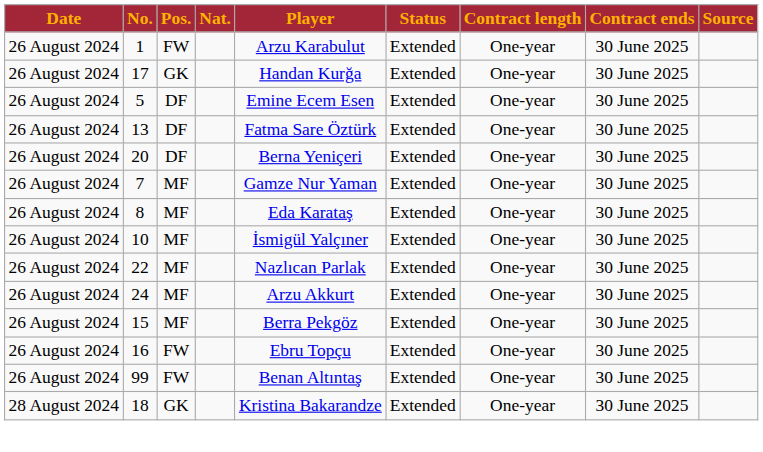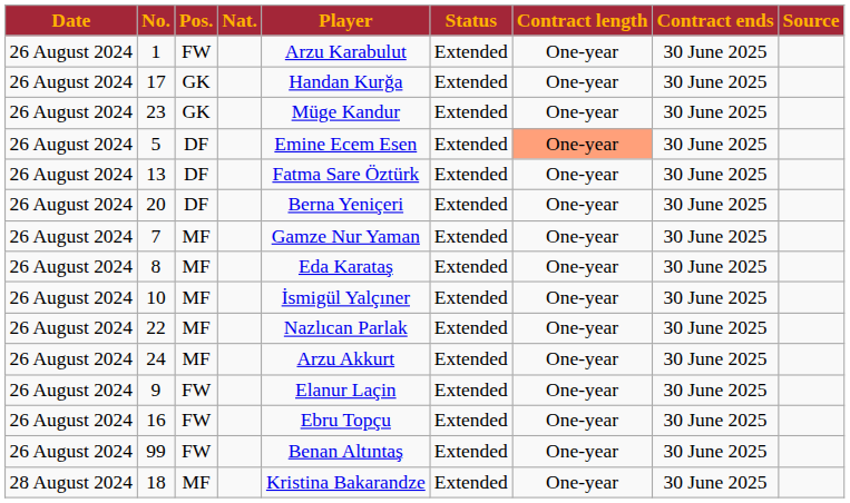+ row: 26 August 2024 | 23 | GK | Müge Kandur | Extended | One-year | 30 June 2025
5 | Contract length: no background -> lightsalmon background
- row: 26 August 2024 | 15 | MF | Berra Pekgöz | Extended | One-year | 30 June 2025
+ row: 26 August 2024 | 9 | FW | Elanur Laçin | Extended | One-year | 30 June 2025
18 | Pos.: GK -> MF
